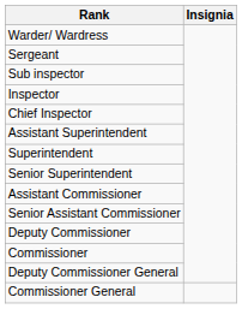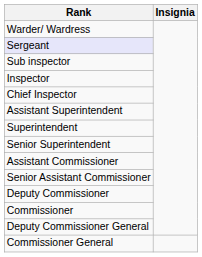Sergeant | Rank: no background -> lavender background
